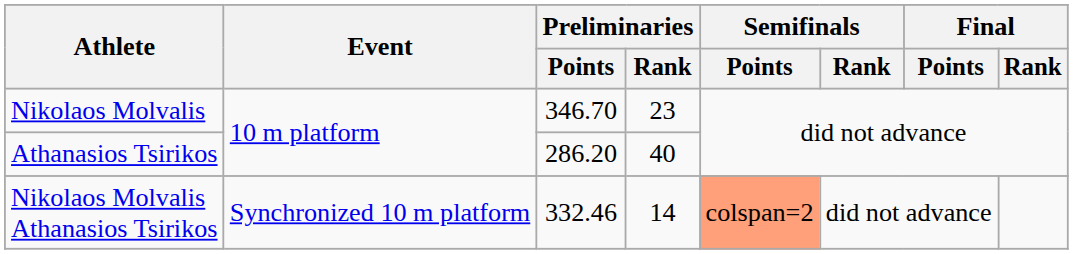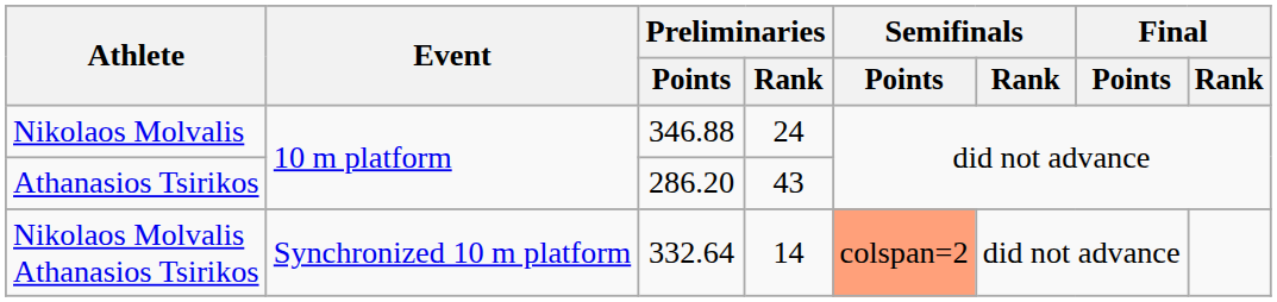Nikolaos Molvalis | Preliminaries / Points: 346.70 -> 346.88
Nikolaos Molvalis | Preliminaries / Rank: 23 -> 24
Athanasios Tsirikos | Preliminaries / Rank: 40 -> 43
Nikolaos Molvalis Athanasios Tsirikos | Preliminaries / Points: 332.46 -> 332.64
